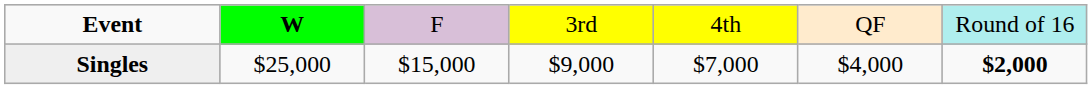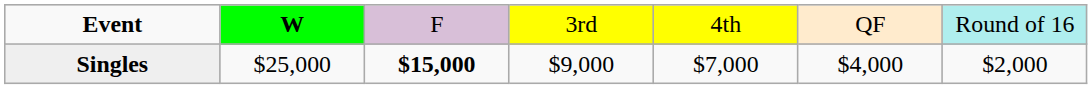Singles | column 3: normal -> bold
Singles | column 7: bold -> normal
